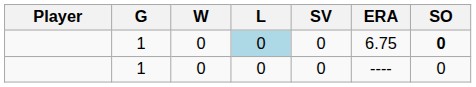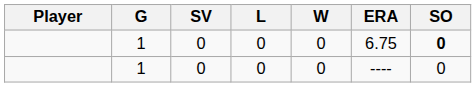columns swapped: W <-> SV
row 2 | L: lightblue background -> no background
